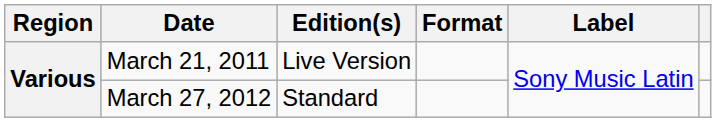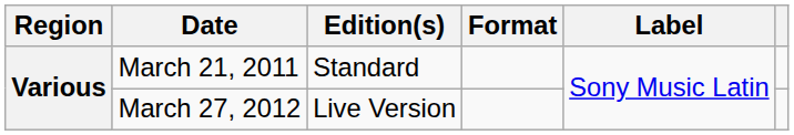March 21, 2011 | Edition(s): Live Version -> Standard
March 27, 2012 | Edition(s): Standard -> Live Version
